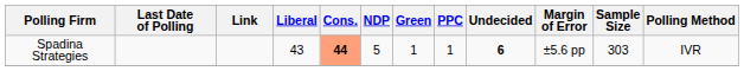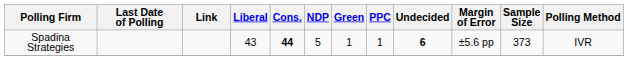Spadina Strategies | Cons.: lightsalmon background -> no background
Spadina Strategies | Sample Size: 303 -> 373
